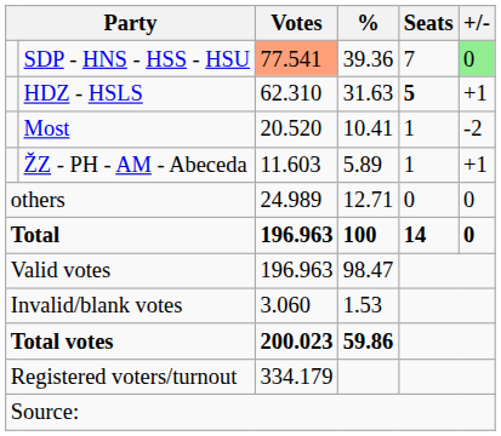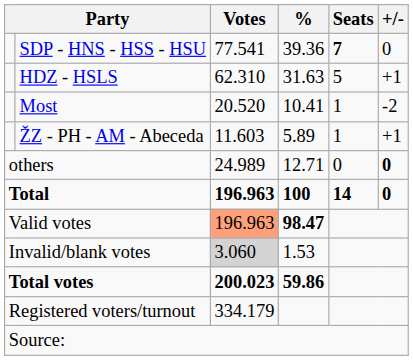SDP - HNS - HSS - HSU | Votes: lightsalmon background -> no background
SDP - HNS - HSS - HSU | Seats: normal -> bold
SDP - HNS - HSS - HSU | +/-: lightgreen background -> no background
HDZ - HSLS | Seats: bold -> normal
others | +/-: normal -> bold
Valid votes | Votes: no background -> lightsalmon background
Valid votes | %: normal -> bold
Invalid/blank votes | Votes: no background -> lightgrey background
